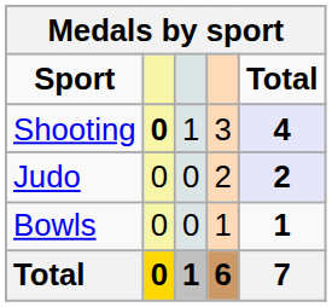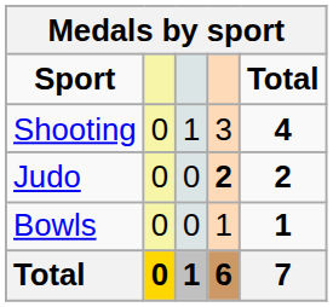Shooting | column 2: bold -> normal
Shooting | Total: lavender background -> no background
Judo | column 4: normal -> bold
Judo | Total: lavender background -> no background
